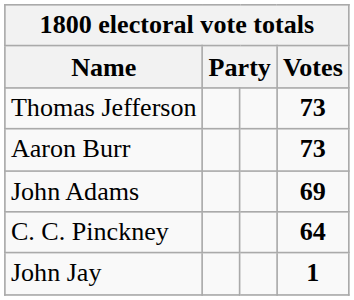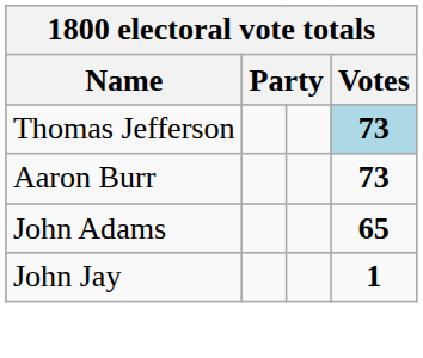Thomas Jefferson | Votes: no background -> lightblue background
John Adams | Votes: 69 -> 65
- row: C. C. Pinckney | 64
